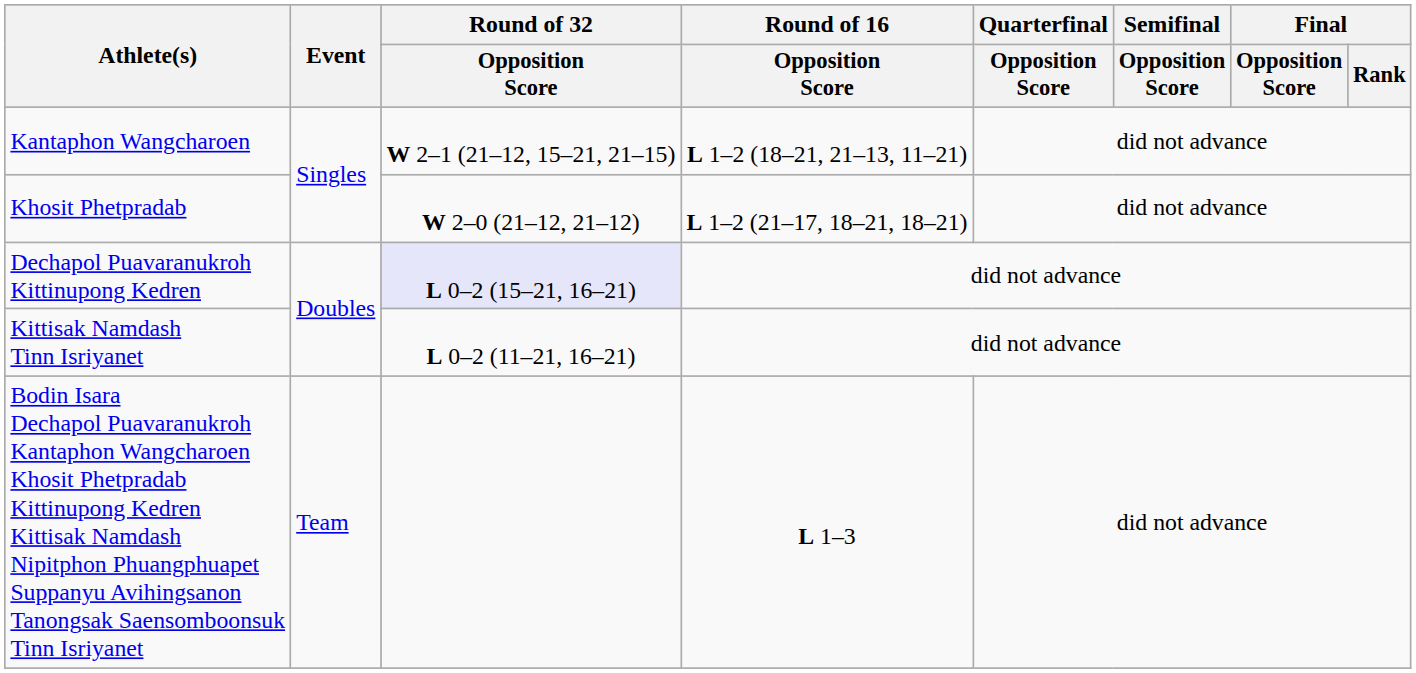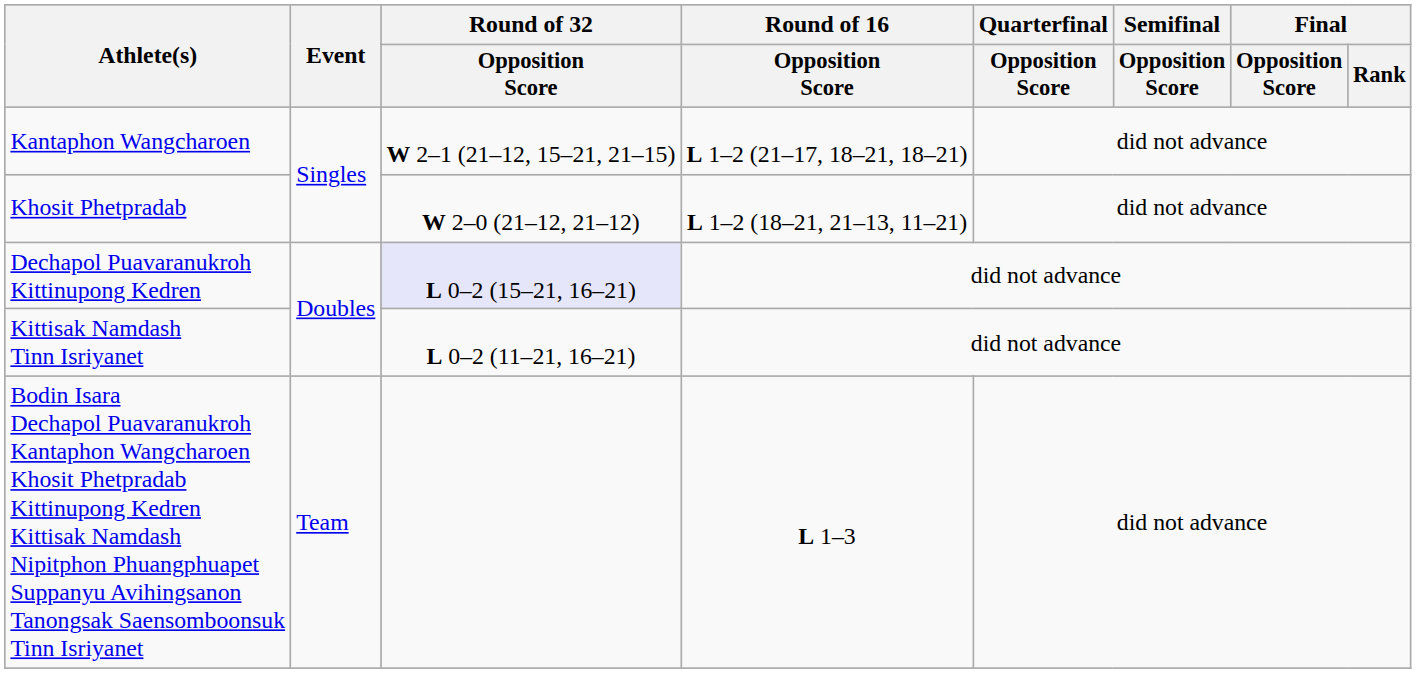Kantaphon Wangcharoen | Round of 16 / Opposition Score: L 1–2 (18–21, 21–13, 11–21) -> L 1–2 (21–17, 18–21, 18–21)
Khosit Phetpradab | Round of 16 / Opposition Score: L 1–2 (21–17, 18–21, 18–21) -> L 1–2 (18–21, 21–13, 11–21)
